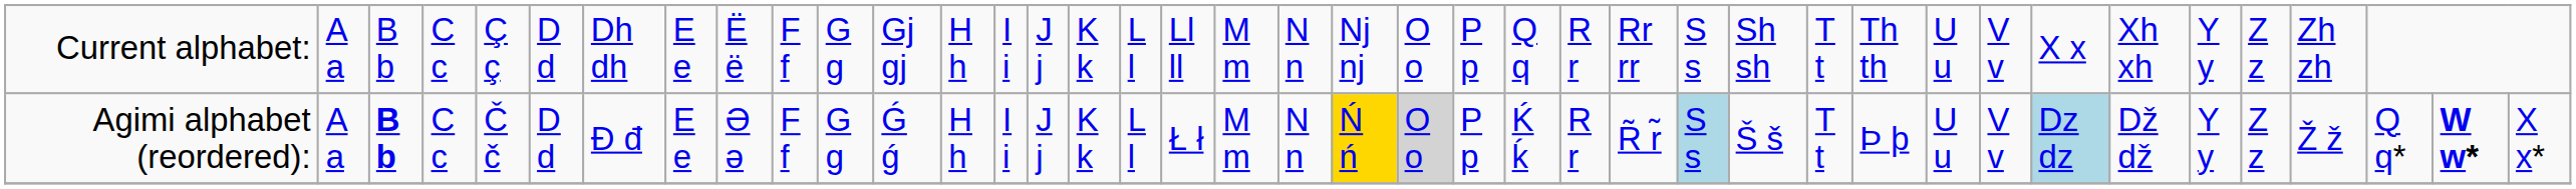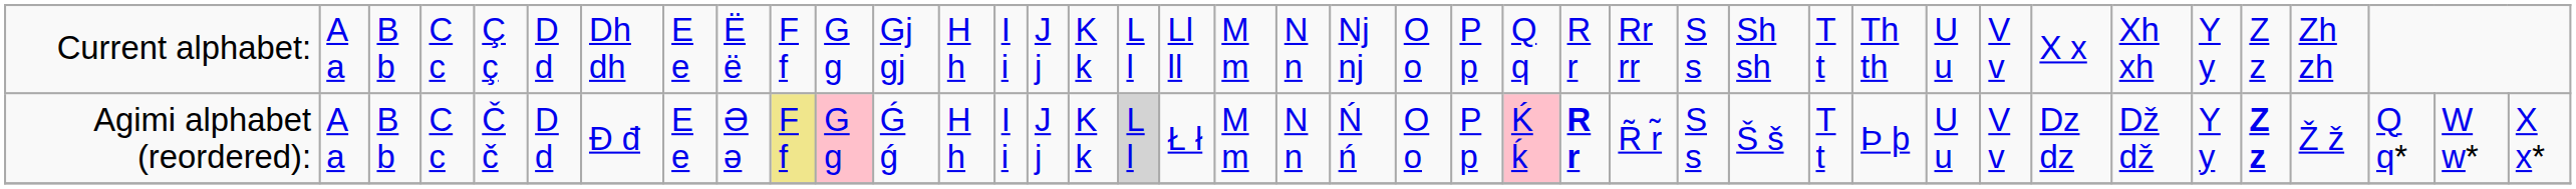Agimi alphabet (reordered): | column 3: bold -> normal
Agimi alphabet (reordered): | column 10: no background -> khaki background
Agimi alphabet (reordered): | column 11: no background -> pink background
Agimi alphabet (reordered): | column 17: no background -> lightgrey background
Agimi alphabet (reordered): | column 21: gold background -> no background
Agimi alphabet (reordered): | column 22: lightgrey background -> no background
Agimi alphabet (reordered): | column 24: no background -> pink background
Agimi alphabet (reordered): | column 25: normal -> bold
Agimi alphabet (reordered): | column 27: lightblue background -> no background
Agimi alphabet (reordered): | column 33: lightblue background -> no background
Agimi alphabet (reordered): | column 36: normal -> bold
Agimi alphabet (reordered): | column 39: bold -> normal
